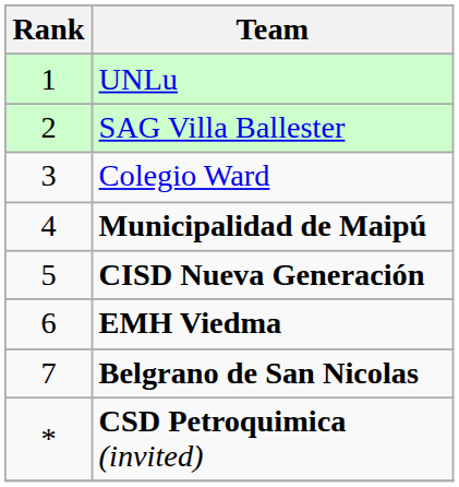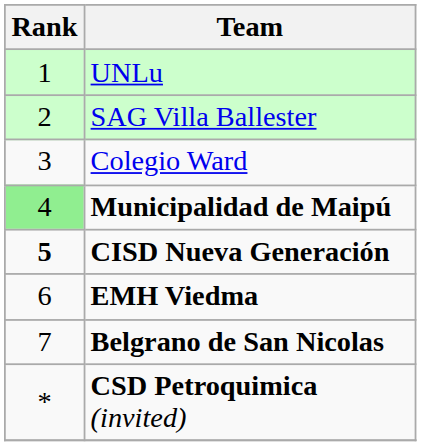Municipalidad de Maipú | Rank: no background -> lightgreen background
CISD Nueva Generación | Rank: normal -> bold
